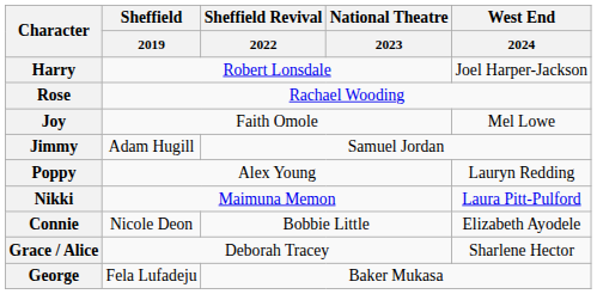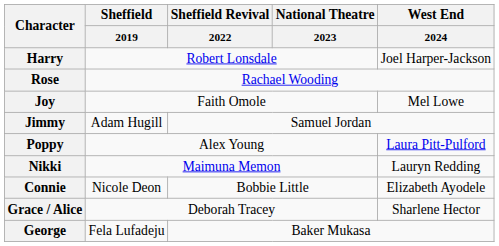Poppy | West End / 2024: Lauryn Redding -> Laura Pitt-Pulford
Nikki | West End / 2024: Laura Pitt-Pulford -> Lauryn Redding
